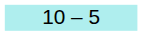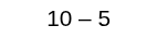row 1 | column 1: paleturquoise background -> no background
